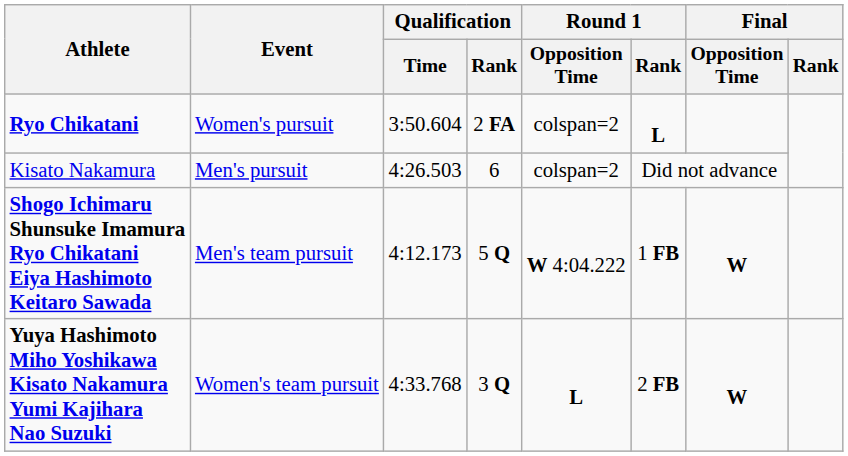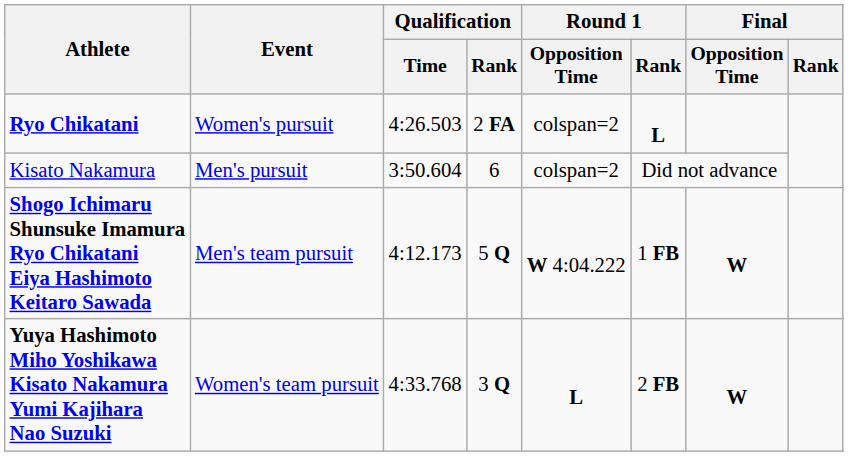Ryo Chikatani | Qualification / Time: 3:50.604 -> 4:26.503
Kisato Nakamura | Qualification / Time: 4:26.503 -> 3:50.604
